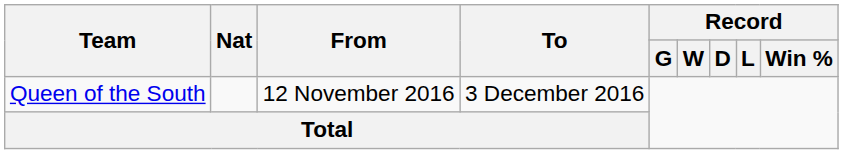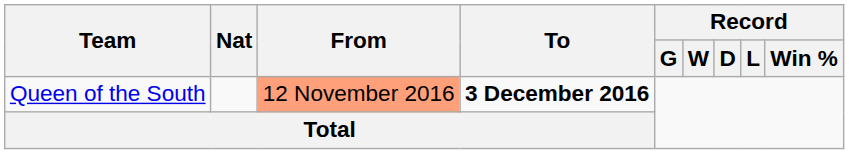Queen of the South | From: no background -> lightsalmon background
Queen of the South | To: normal -> bold
